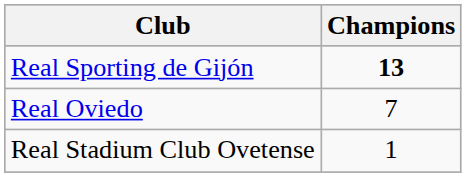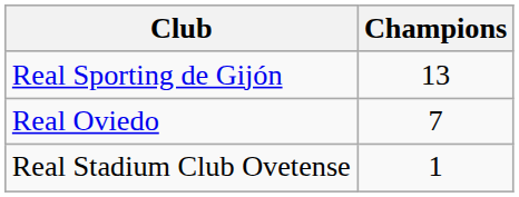Real Sporting de Gijón | Champions: bold -> normal
